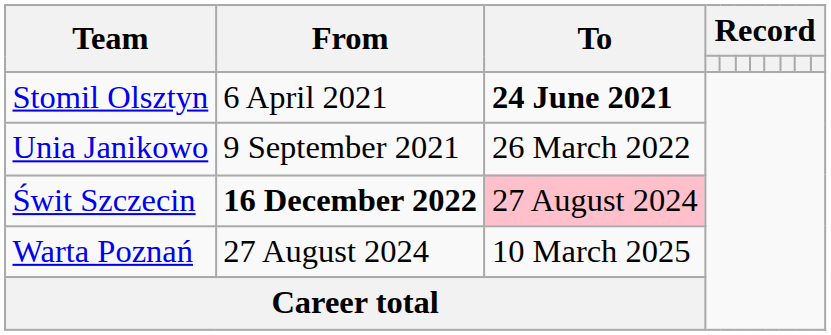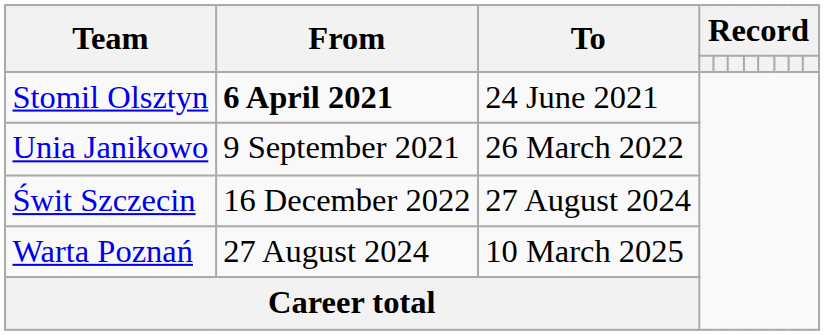Stomil Olsztyn | From: normal -> bold
Stomil Olsztyn | To: bold -> normal
Świt Szczecin | From: bold -> normal
Świt Szczecin | To: pink background -> no background
